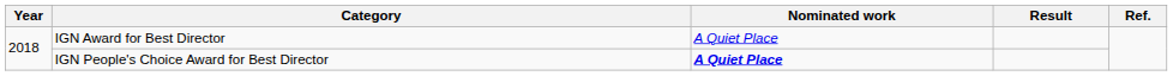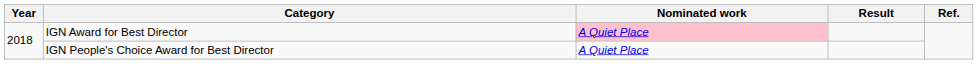IGN Award for Best Director | Nominated work: no background -> pink background
IGN People's Choice Award for Best Director | Nominated work: bold -> normal
